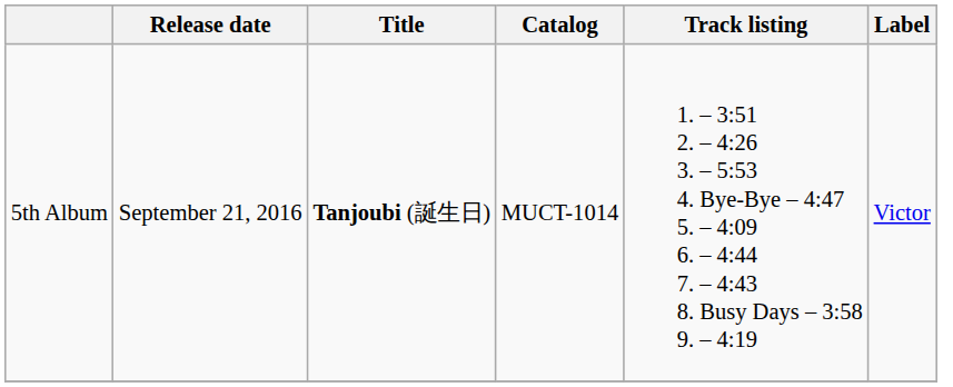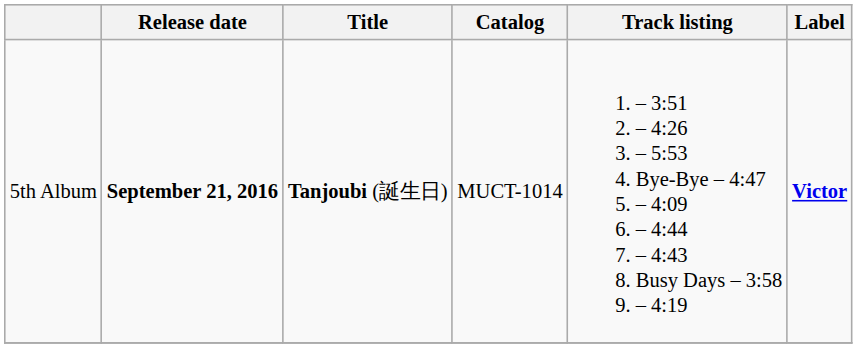5th Album | Release date: normal -> bold
5th Album | Label: normal -> bold
